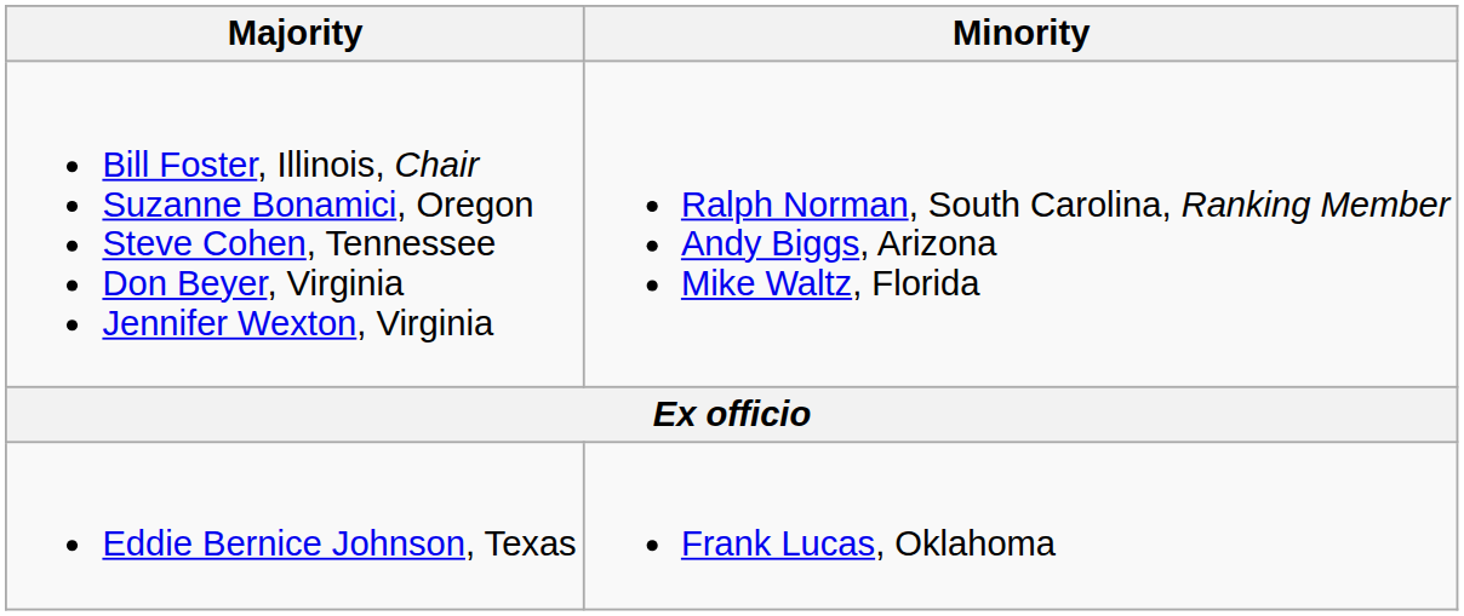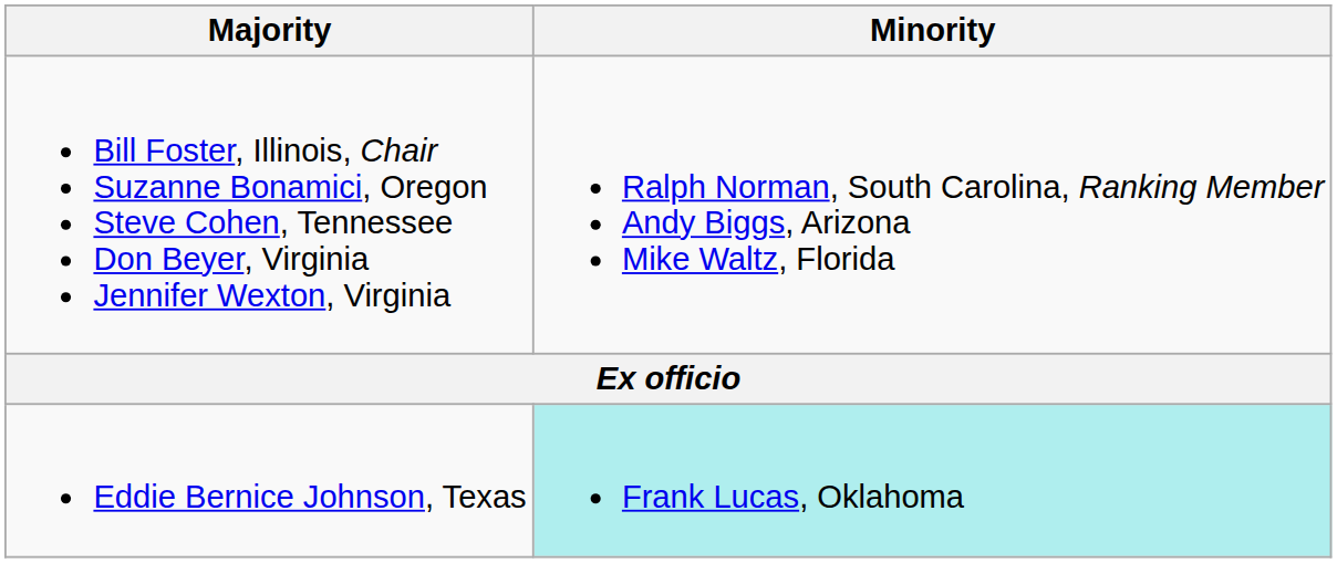Eddie Bernice Johnson, Texas | Minority: no background -> paleturquoise background
